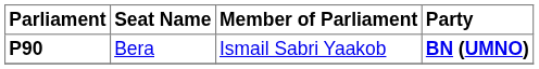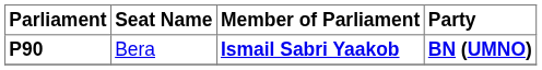P90 | Member of Parliament: normal -> bold
